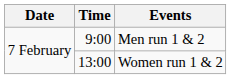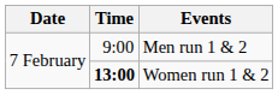Women run 1 & 2 | Time: normal -> bold
